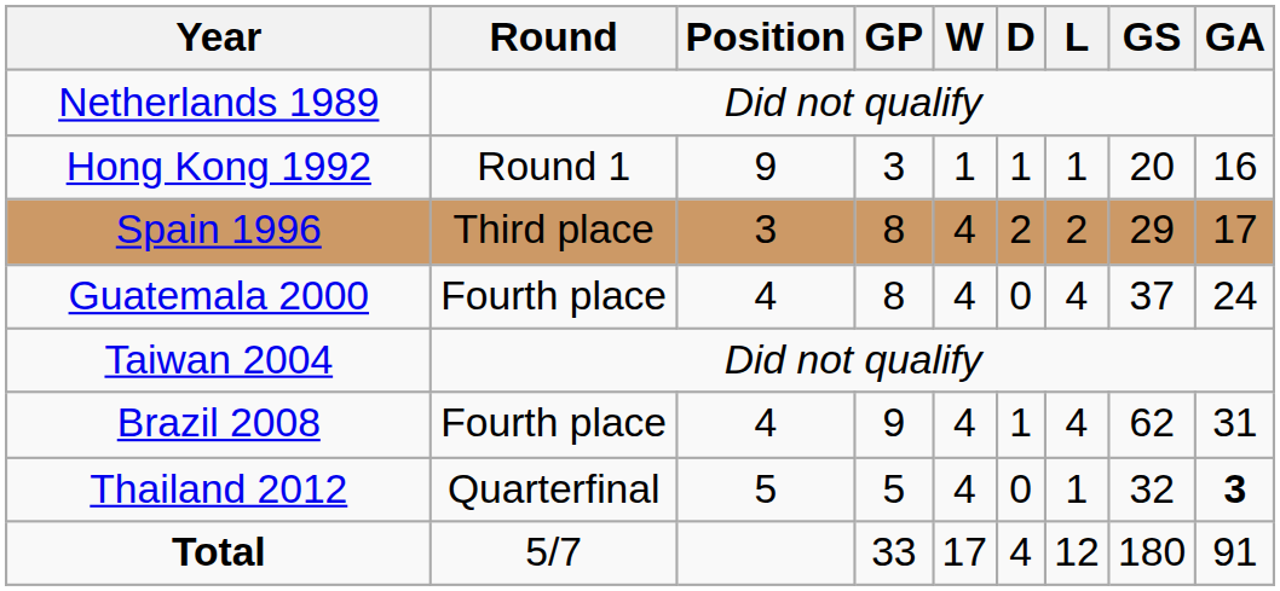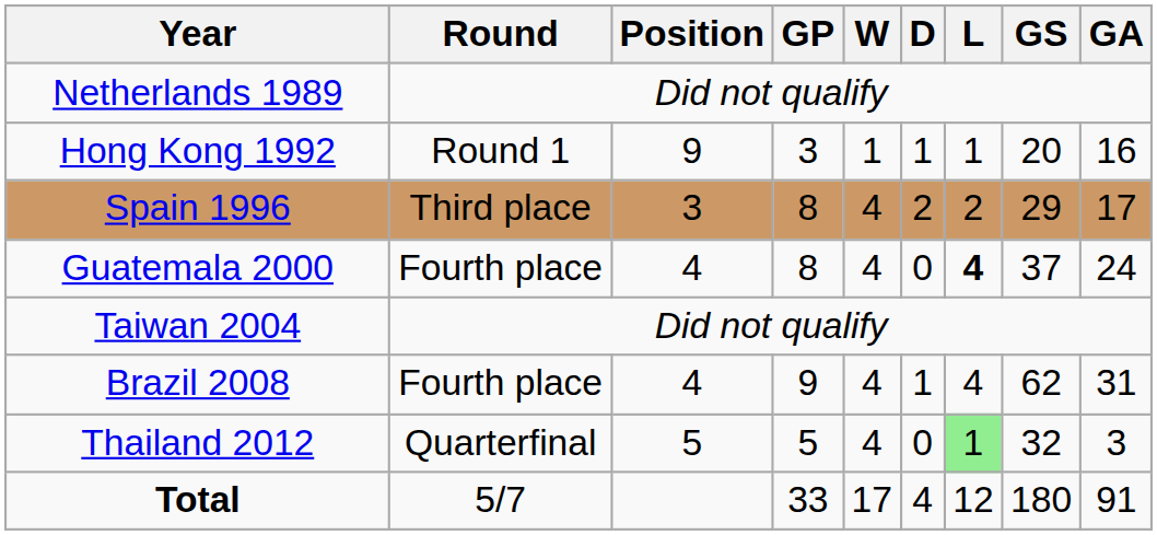Guatemala 2000 | L: normal -> bold
Thailand 2012 | L: no background -> lightgreen background
Thailand 2012 | GA: bold -> normal
